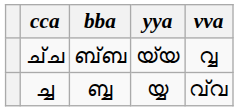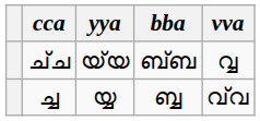columns swapped: bba <-> yya
